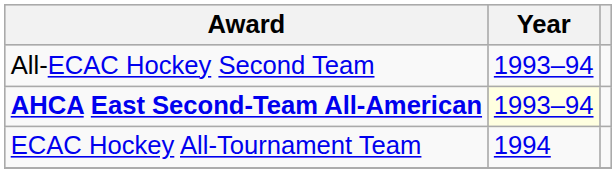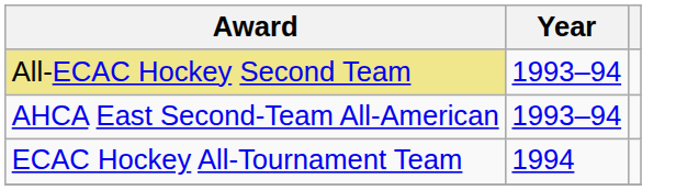row 2 | Award: no background -> khaki background
row 3 | Award: bold -> normal
row 3 | Year: lightyellow background -> no background
